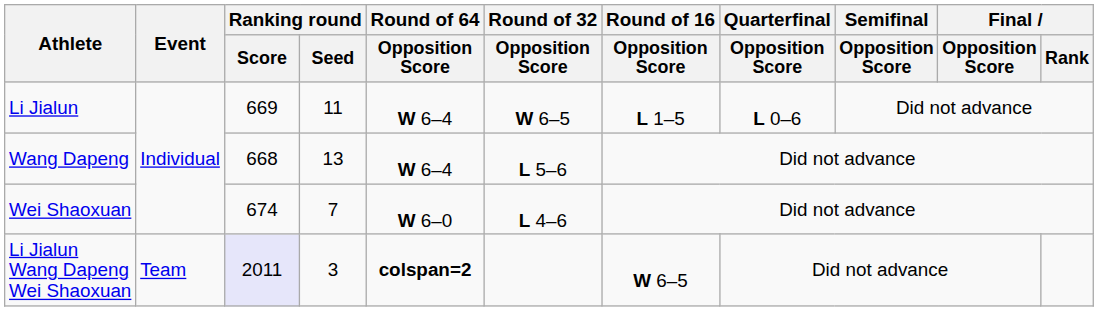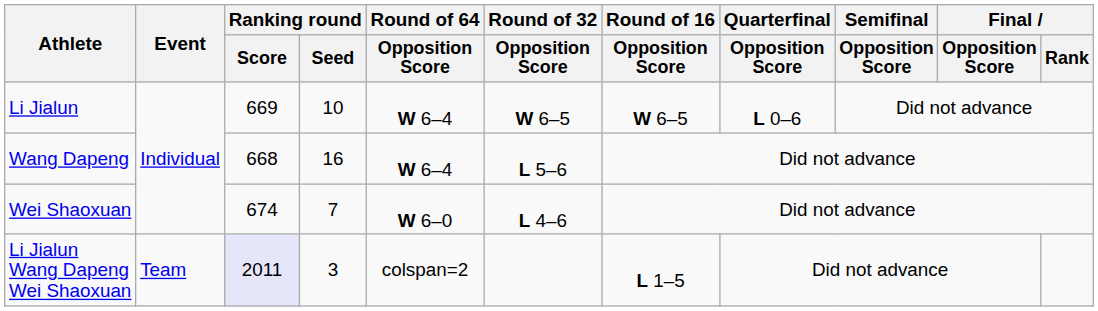Li Jialun | Ranking round / Seed: 11 -> 10
Li Jialun | Round of 16 / Opposition Score: L 1–5 -> W 6–5
Wang Dapeng | Ranking round / Seed: 13 -> 16
Li Jialun Wang Dapeng Wei Shaoxuan | Round of 64 / Opposition Score: bold -> normal
Li Jialun Wang Dapeng Wei Shaoxuan | Round of 16 / Opposition Score: W 6–5 -> L 1–5
